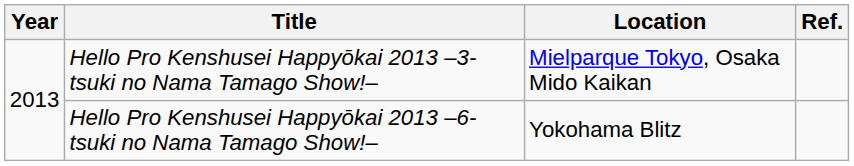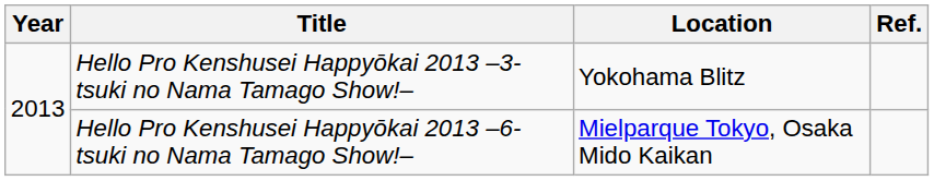row 2 | Location: Mielparque Tokyo, Osaka Mido Kaikan -> Yokohama Blitz
row 3 | Location: Yokohama Blitz -> Mielparque Tokyo, Osaka Mido Kaikan
